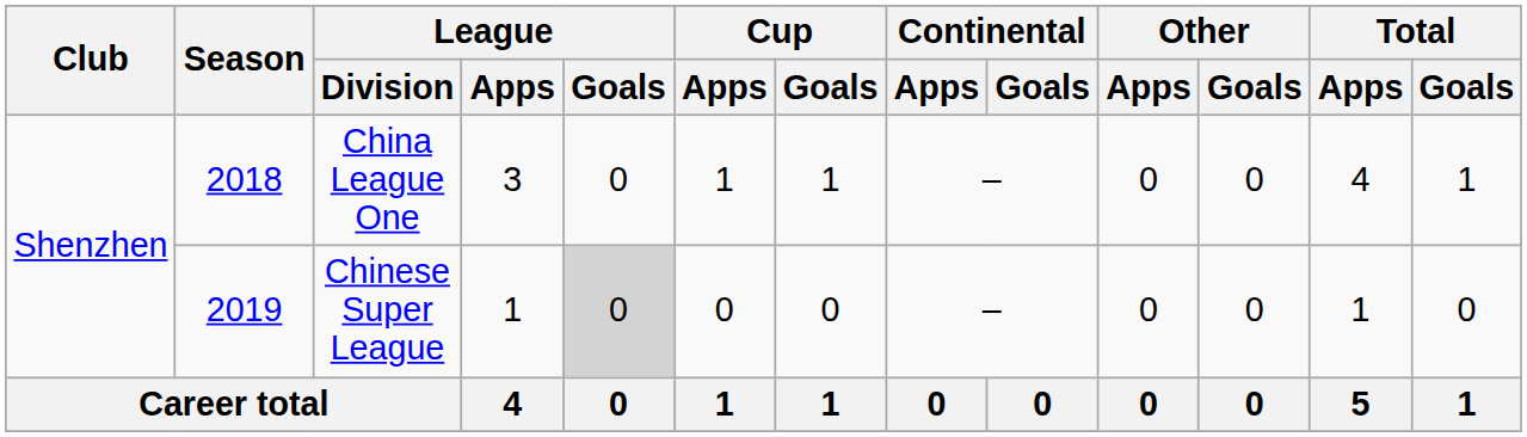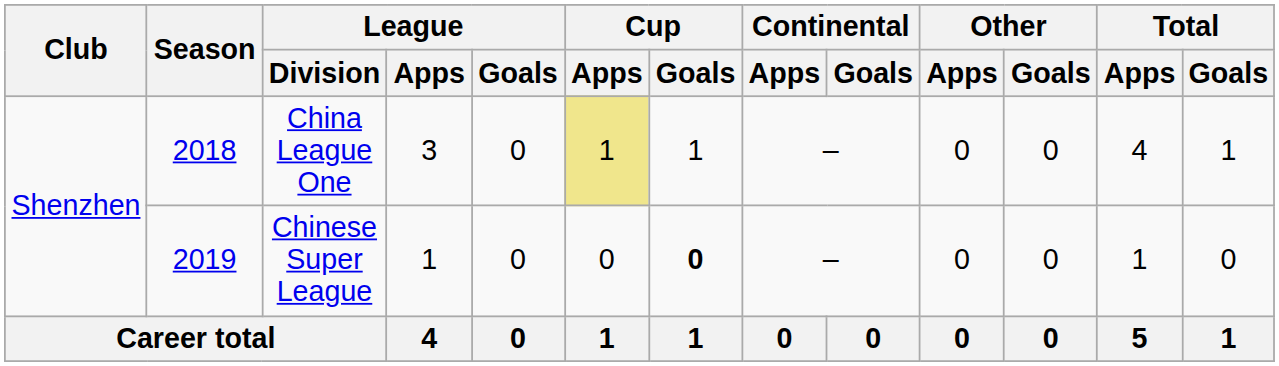China League One | Cup / Apps: no background -> khaki background
Chinese Super League | League / Goals: lightgrey background -> no background
Chinese Super League | Cup / Goals: normal -> bold
